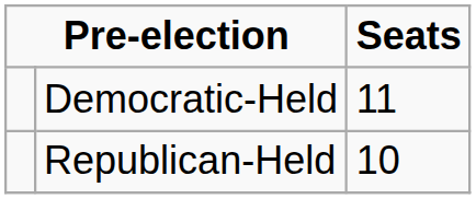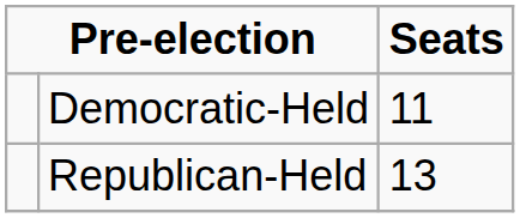Republican-Held | column 3: 10 -> 13
